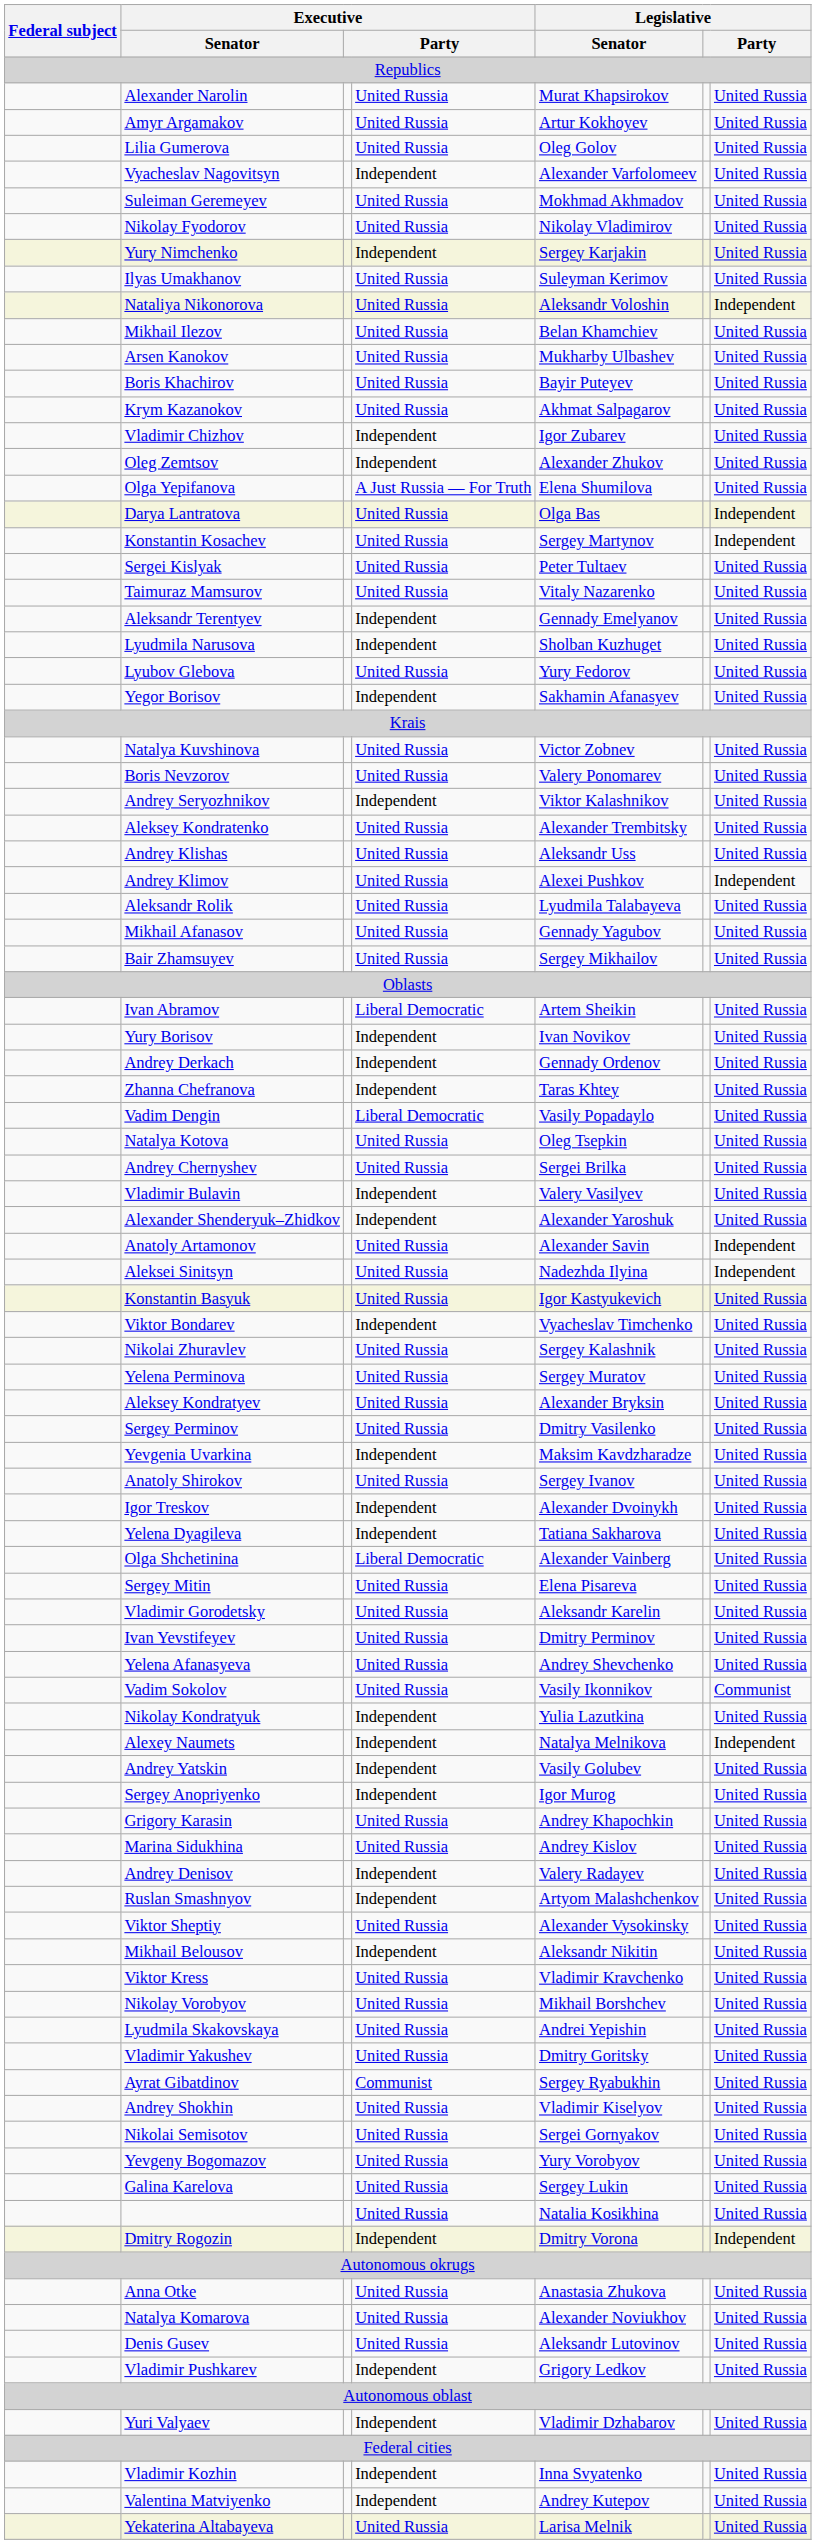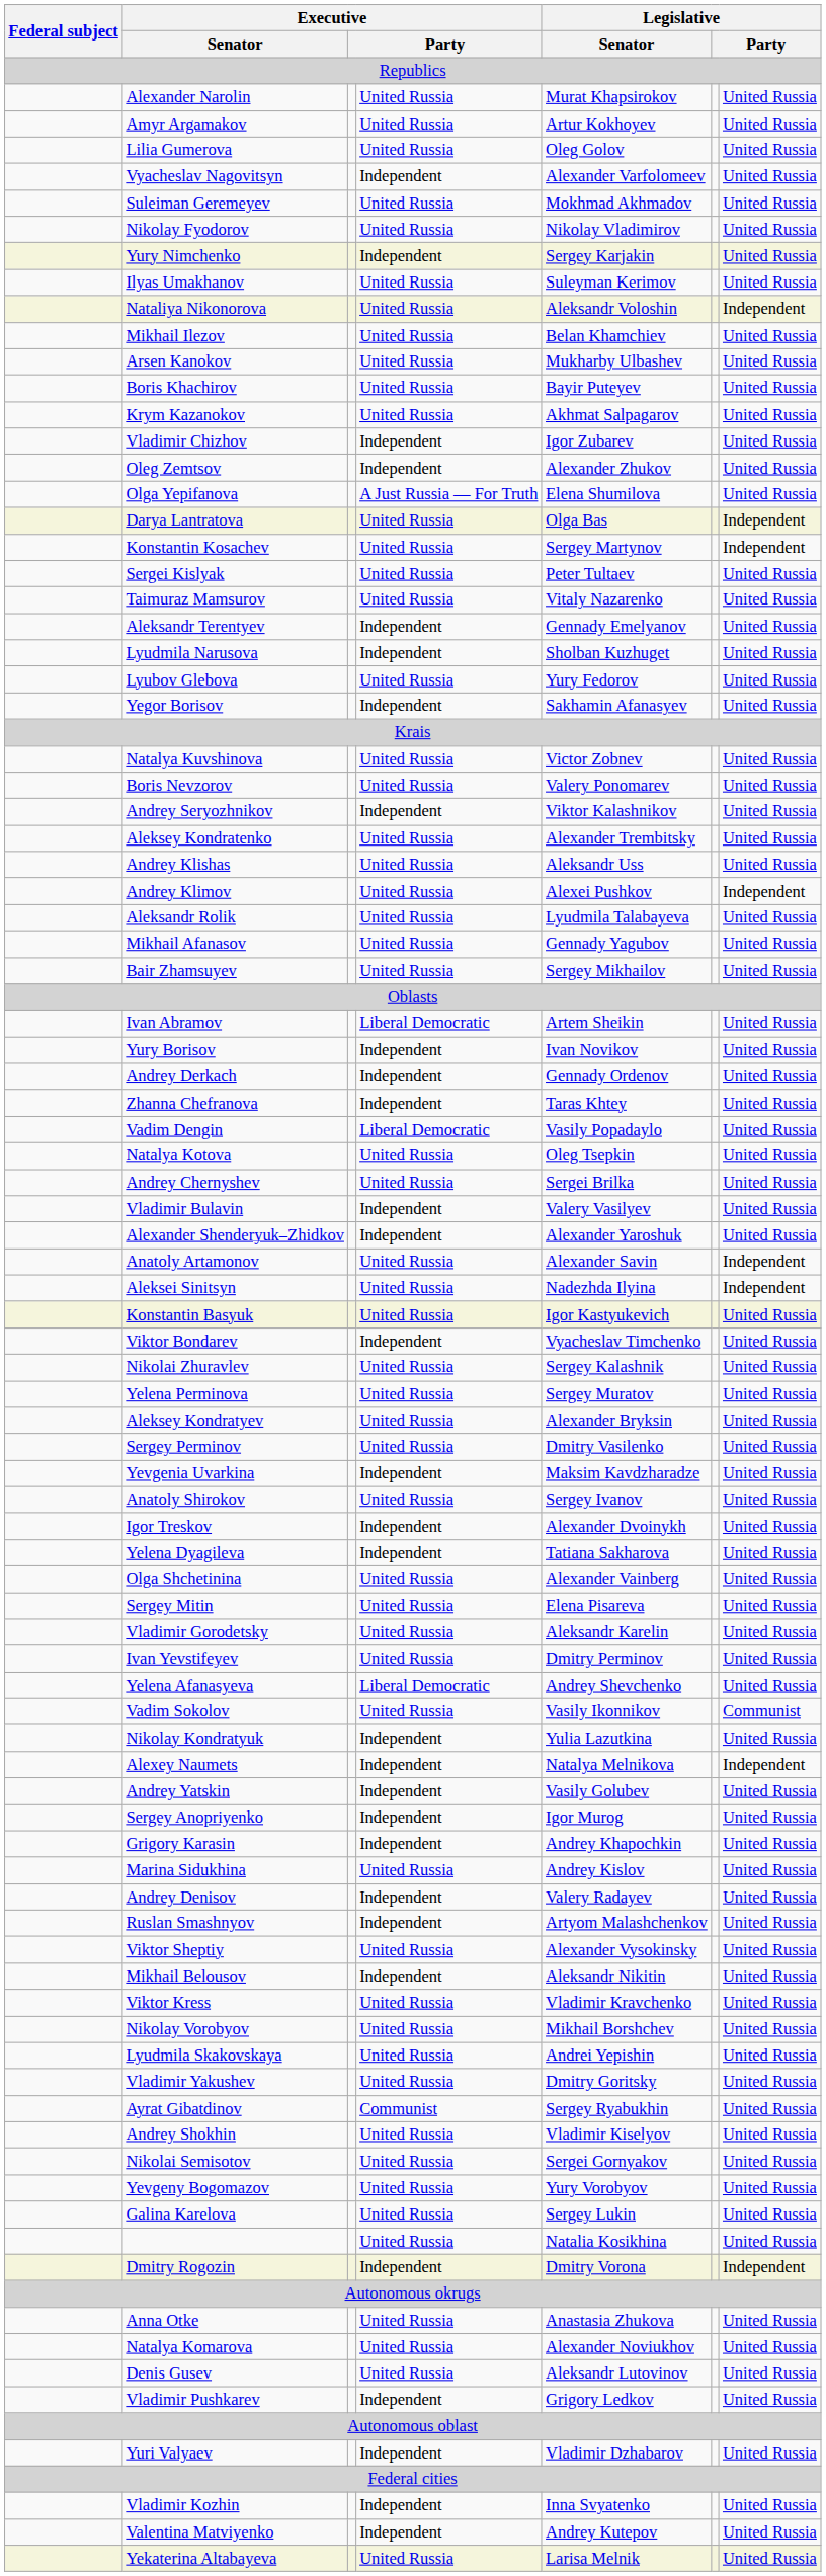Olga Shchetinina | column 4: Liberal Democratic -> United Russia
Yelena Afanasyeva | column 4: United Russia -> Liberal Democratic
Grigory Karasin | column 4: United Russia -> Independent
